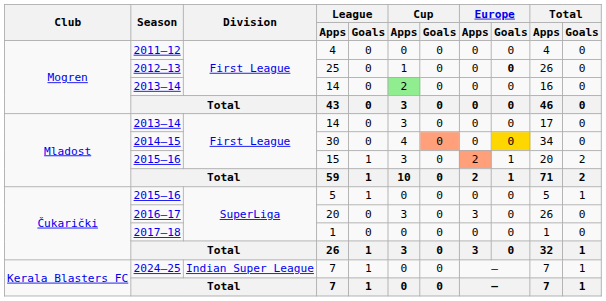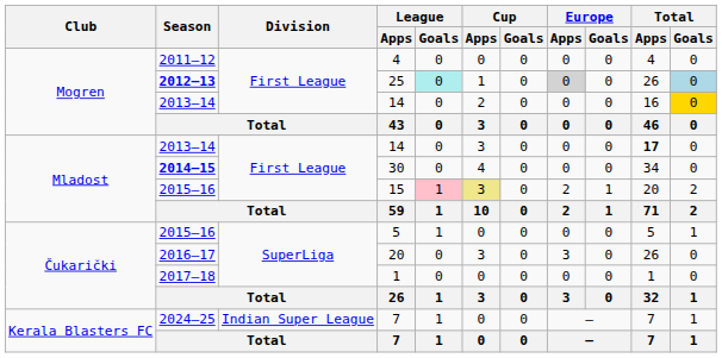25 | Season: normal -> bold
25 | League / Goals: no background -> paleturquoise background
25 | Europe / Apps: no background -> lightgrey background
25 | Europe / Goals: bold -> normal
25 | Total / Goals: no background -> lightblue background
Mogren / 14 | Cup / Apps: lightgreen background -> no background
Mogren / 14 | Total / Goals: no background -> gold background
Mladost / 14 | Total / Apps: normal -> bold
30 | Season: normal -> bold
30 | Cup / Goals: lightsalmon background -> no background
30 | Europe / Goals: gold background -> no background
15 | League / Goals: no background -> pink background
15 | Cup / Apps: no background -> khaki background
15 | Europe / Apps: lightsalmon background -> no background
